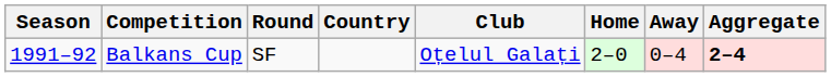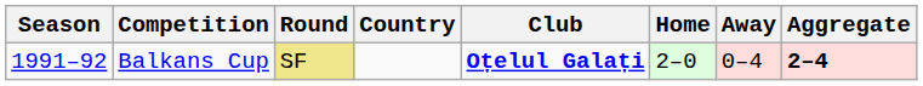Balkans Cup | Round: no background -> khaki background
Balkans Cup | Club: normal -> bold
